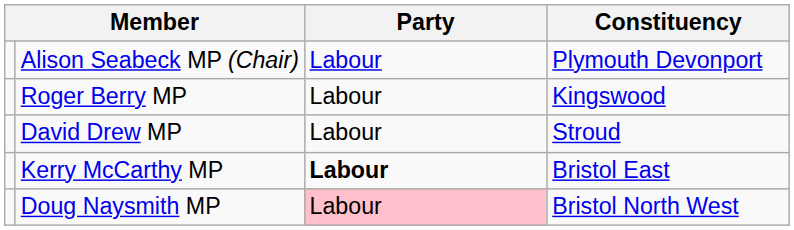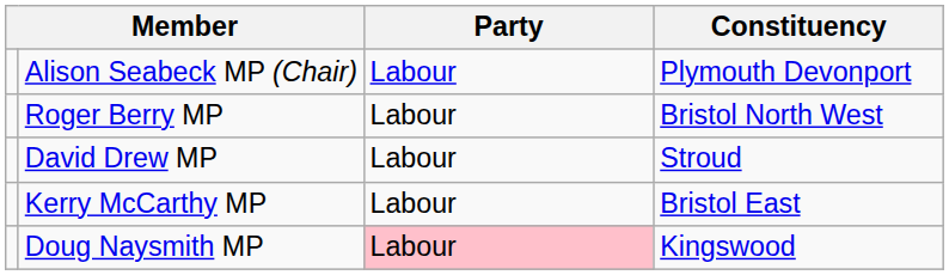Roger Berry MP | column 4: Kingswood -> Bristol North West
Kerry McCarthy MP | Party: bold -> normal
Doug Naysmith MP | column 4: Bristol North West -> Kingswood
